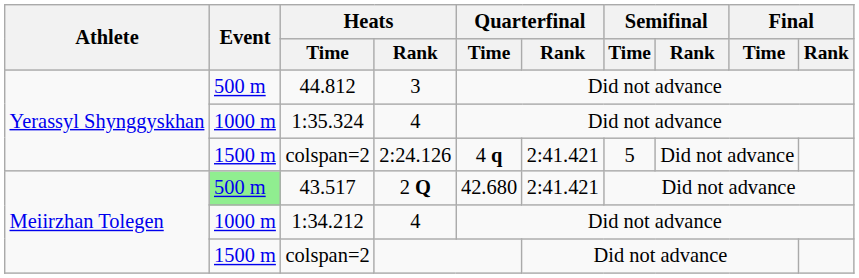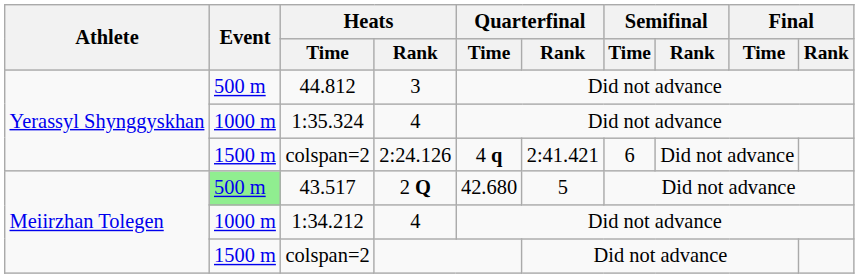colspan=2 / 2:24.126 | Semifinal / Time: 5 -> 6
43.517 | Quarterfinal / Rank: 2:41.421 -> 5
